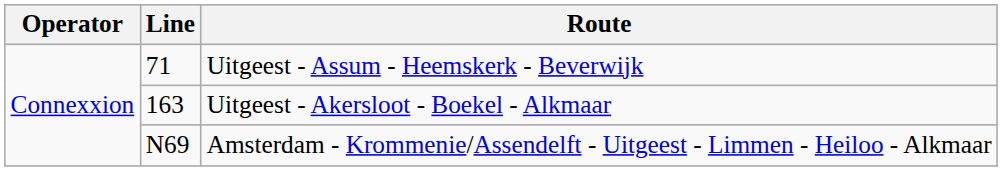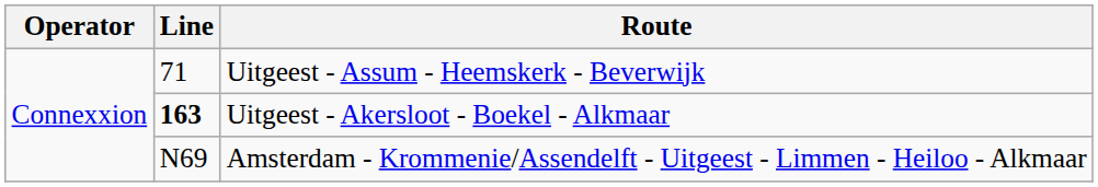Uitgeest - Akersloot - Boekel - Alkmaar | Line: normal -> bold
